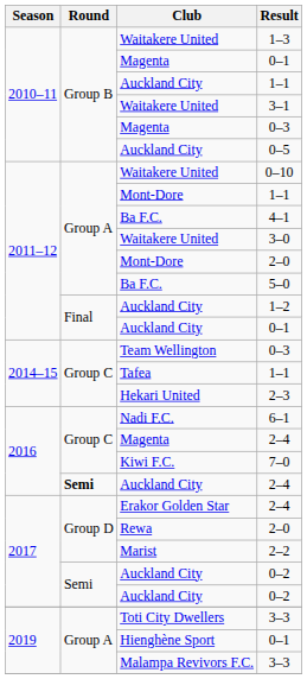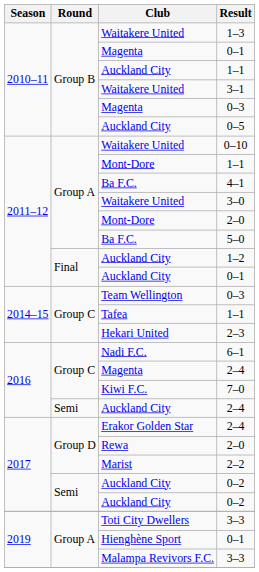Auckland City / 2–4 | Round: bold -> normal
